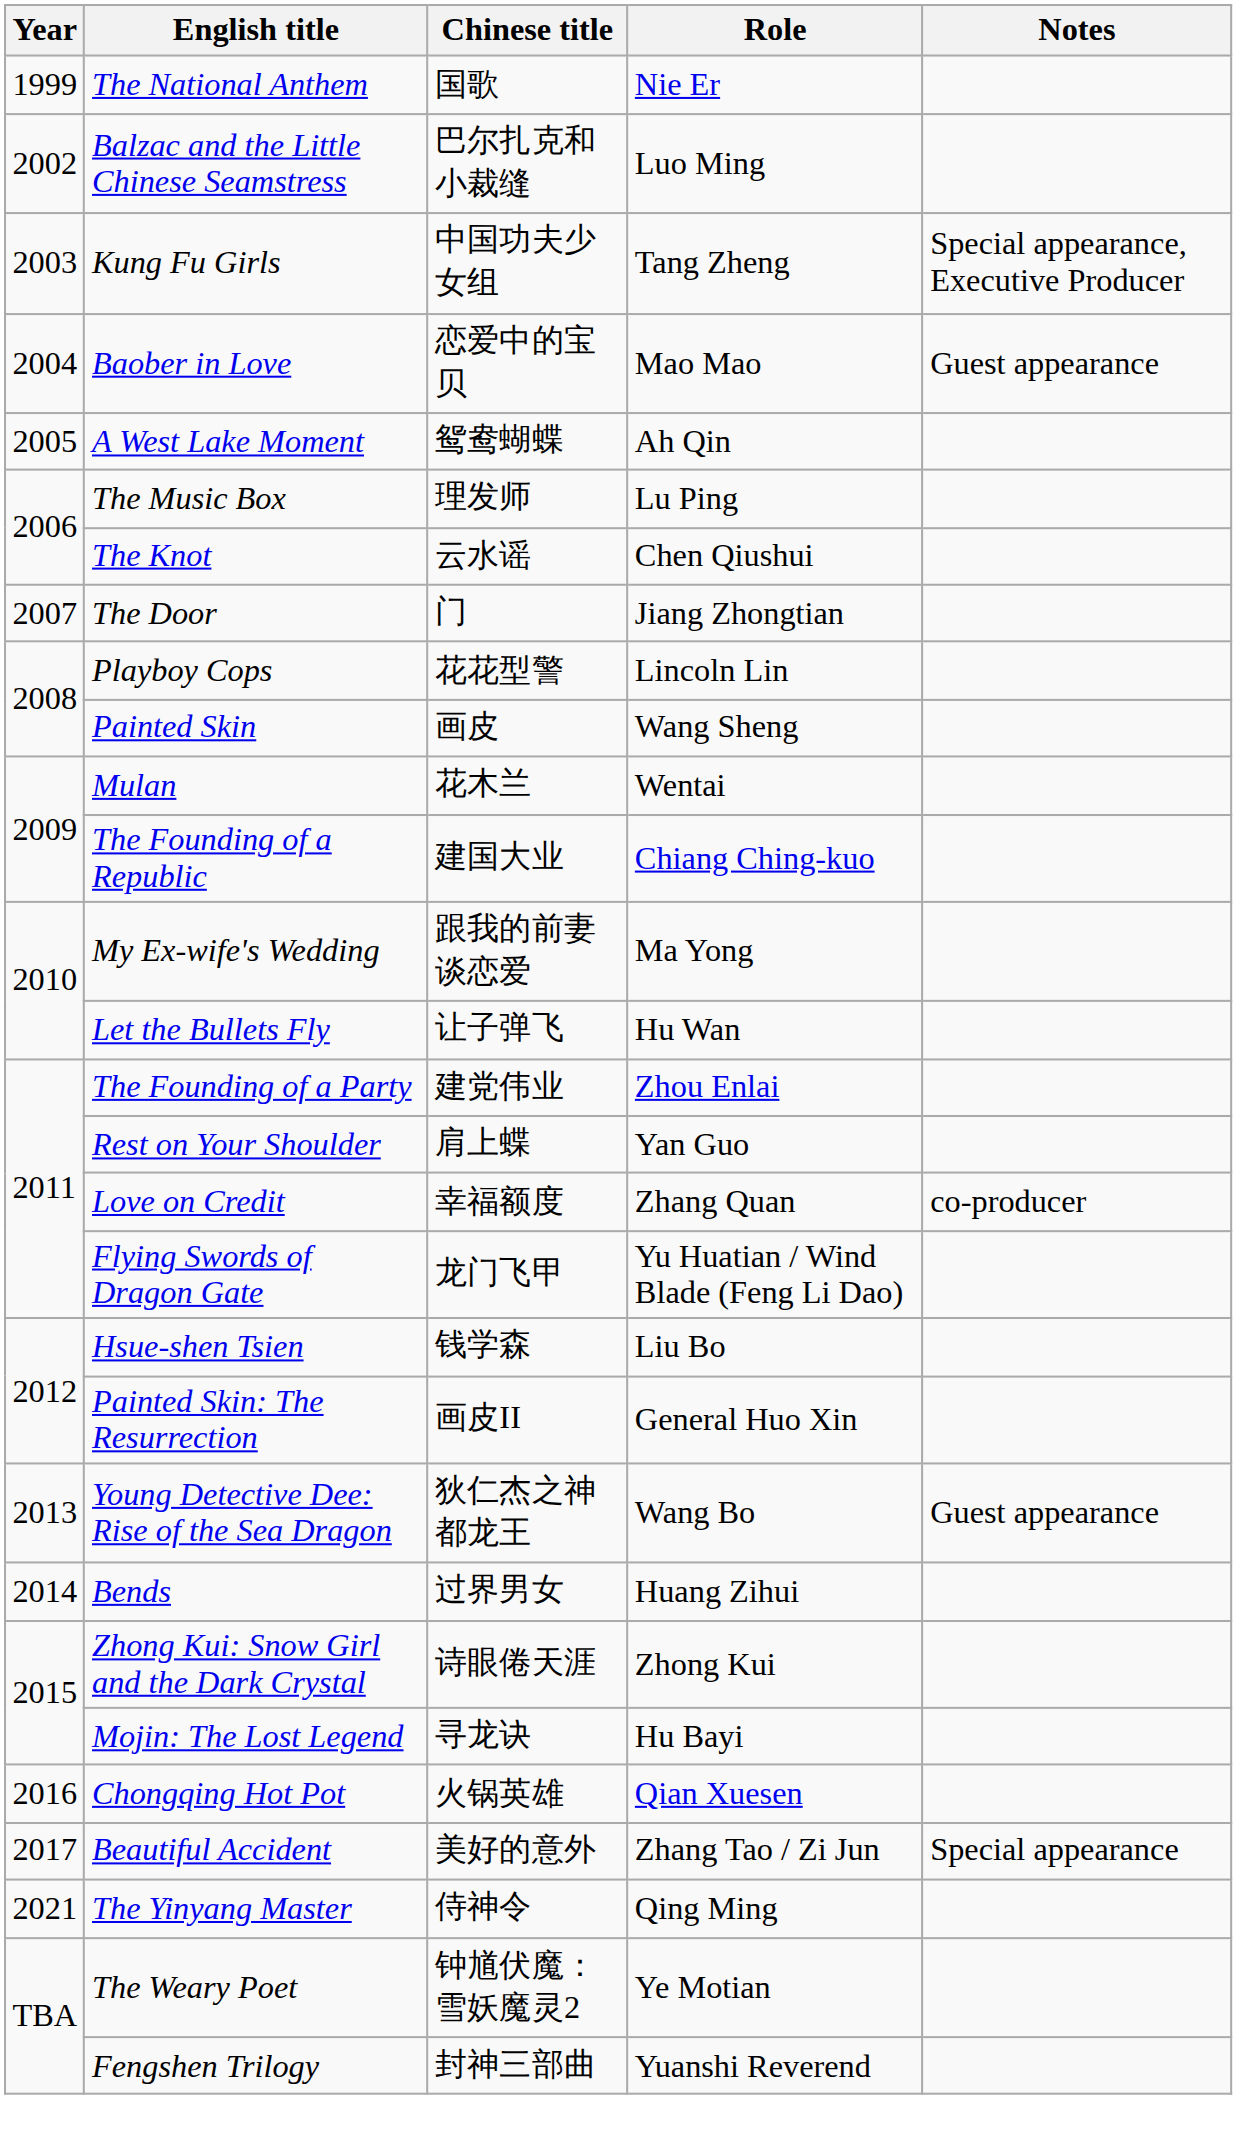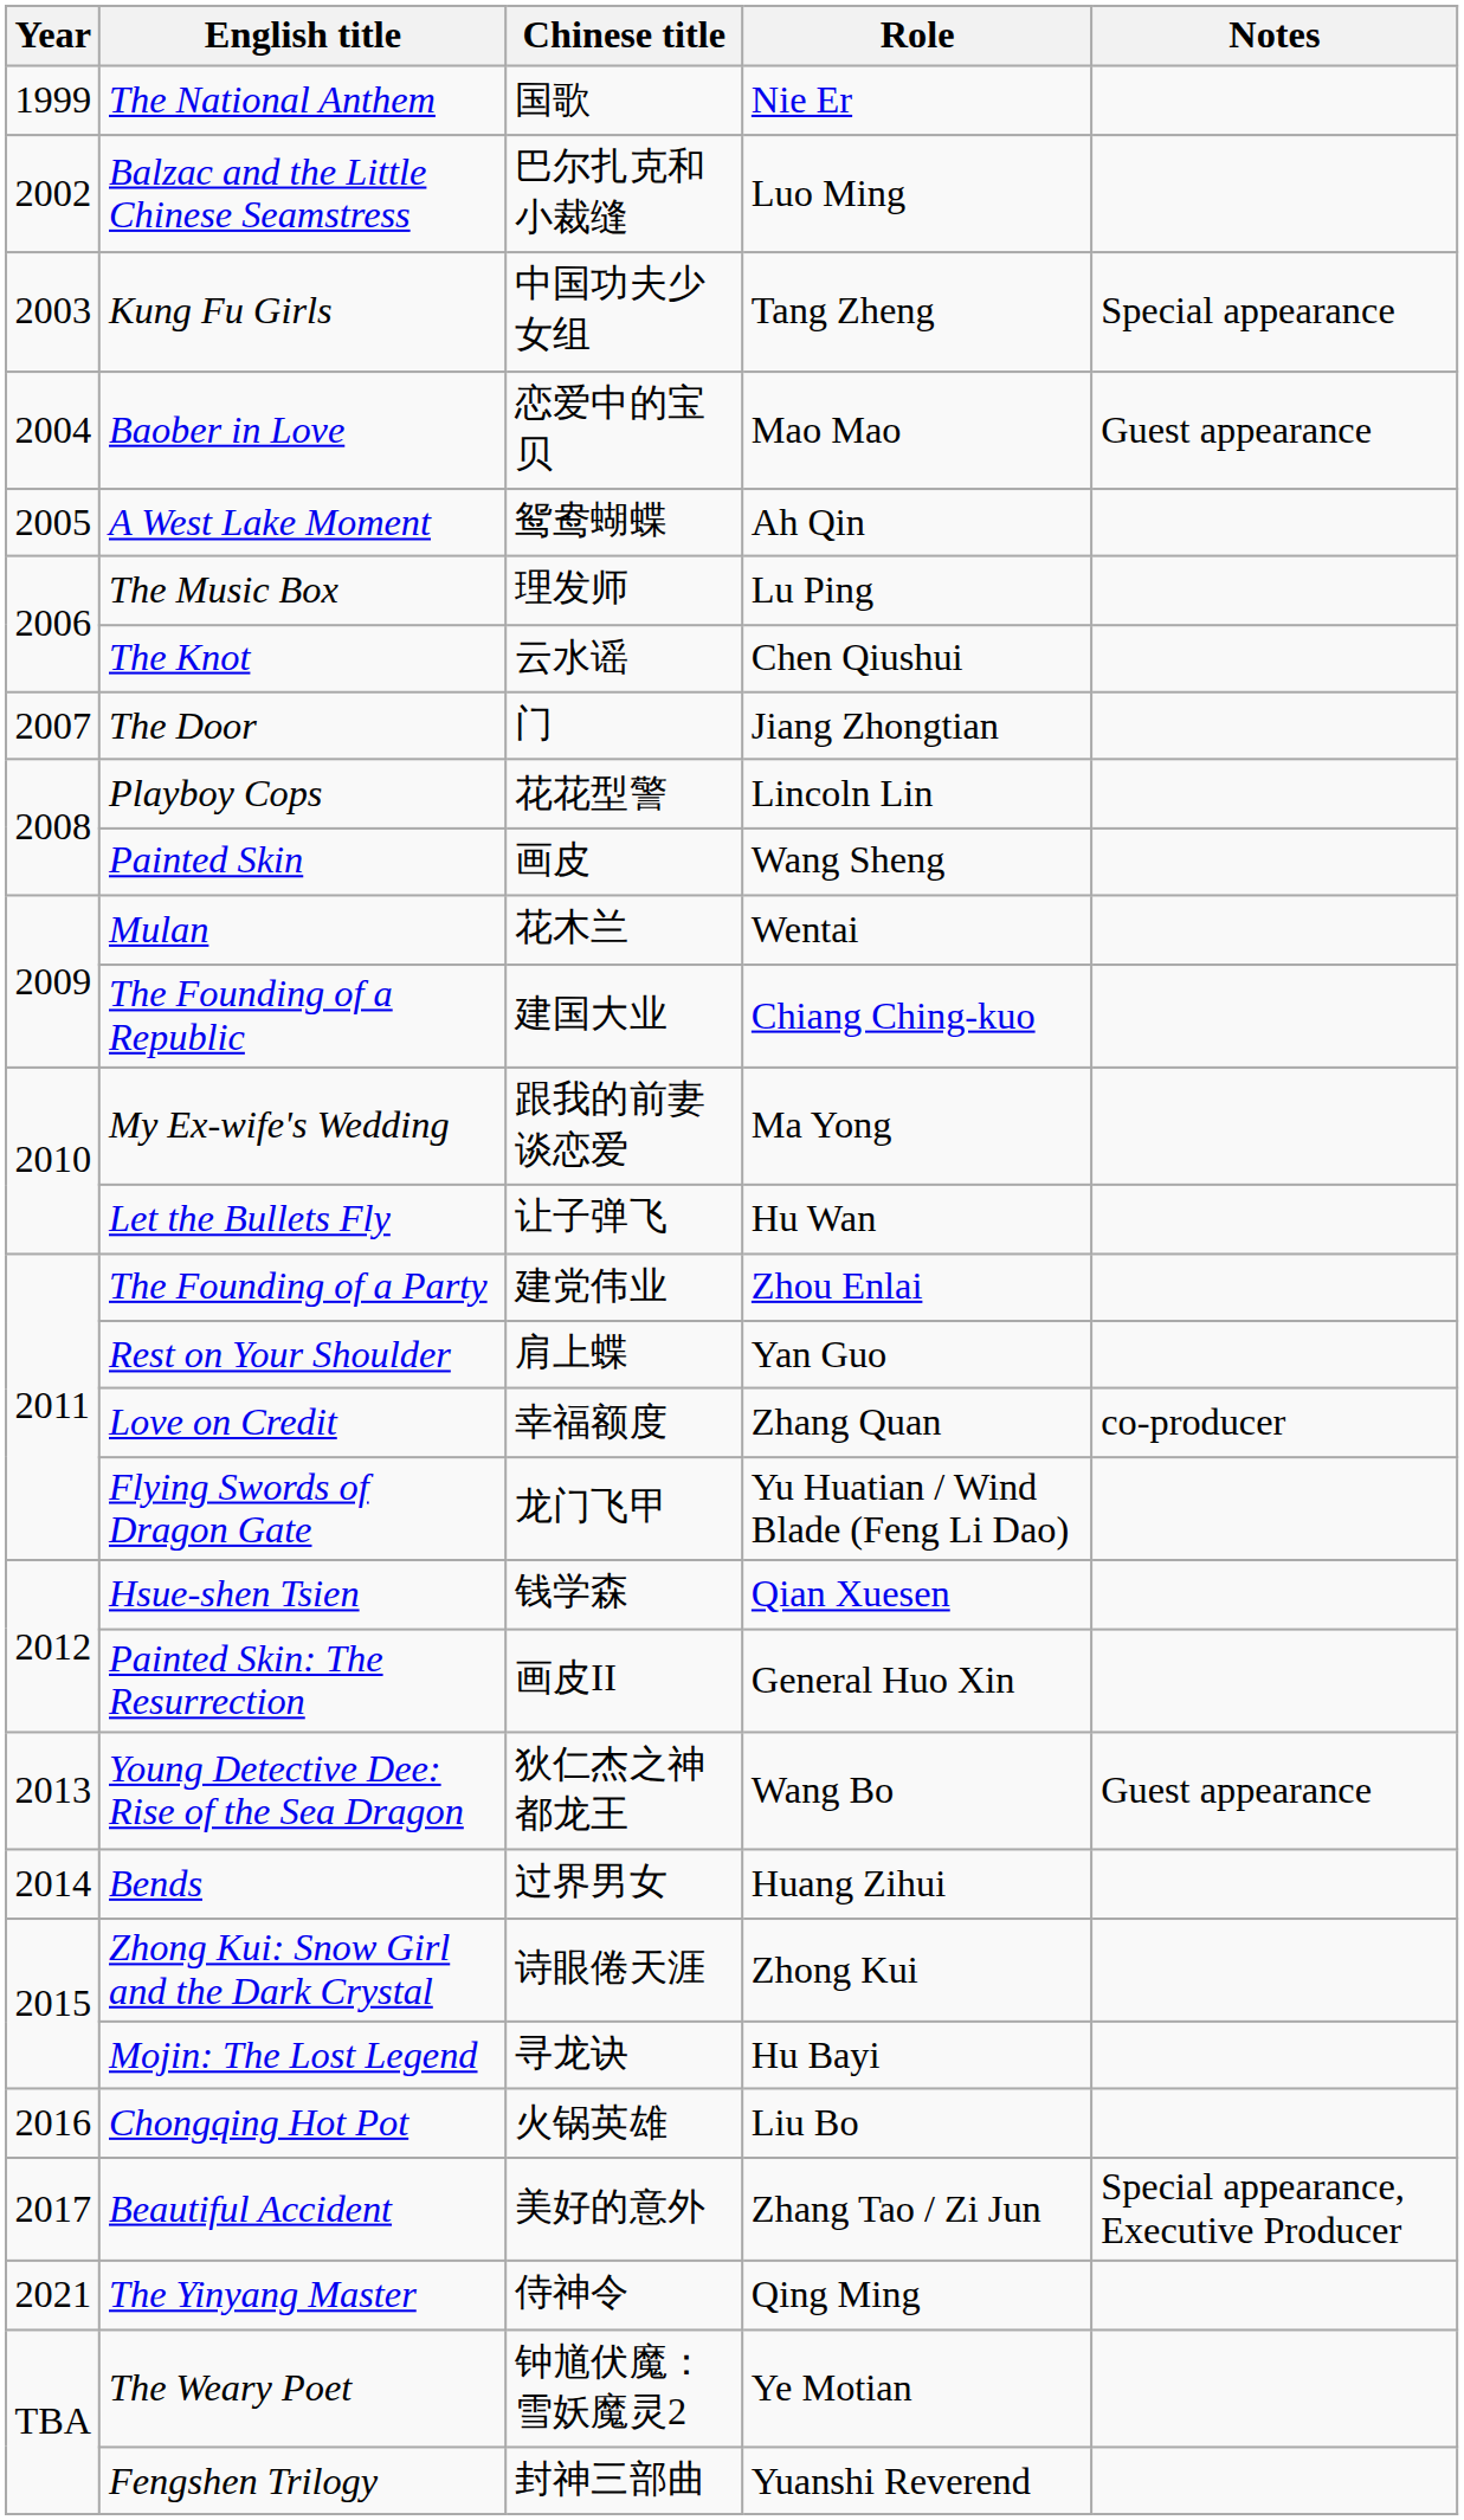Kung Fu Girls | Notes: Special appearance, Executive Producer -> Special appearance
Hsue-shen Tsien | Role: Liu Bo -> Qian Xuesen
Chongqing Hot Pot | Role: Qian Xuesen -> Liu Bo
Beautiful Accident | Notes: Special appearance -> Special appearance, Executive Producer
